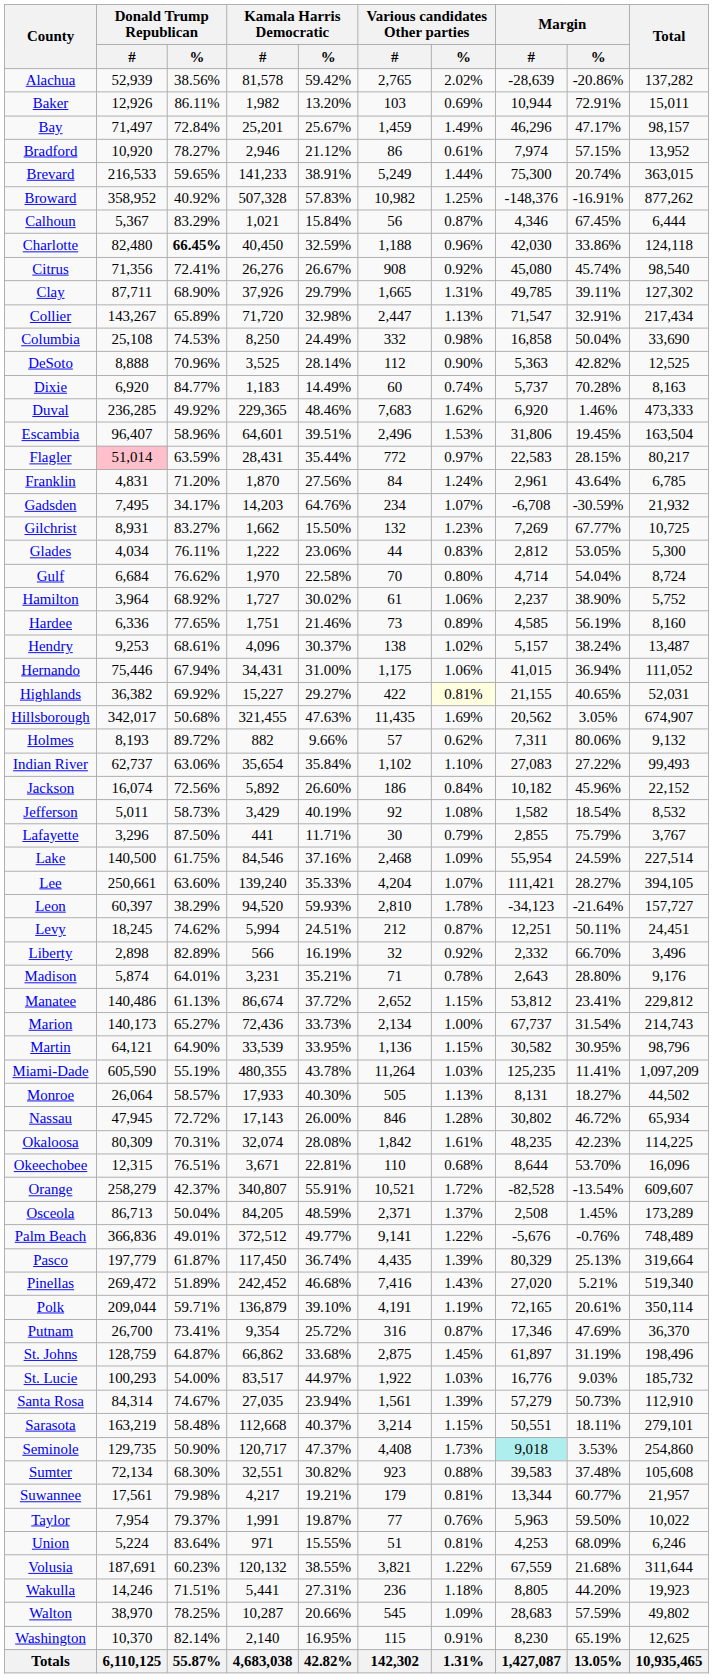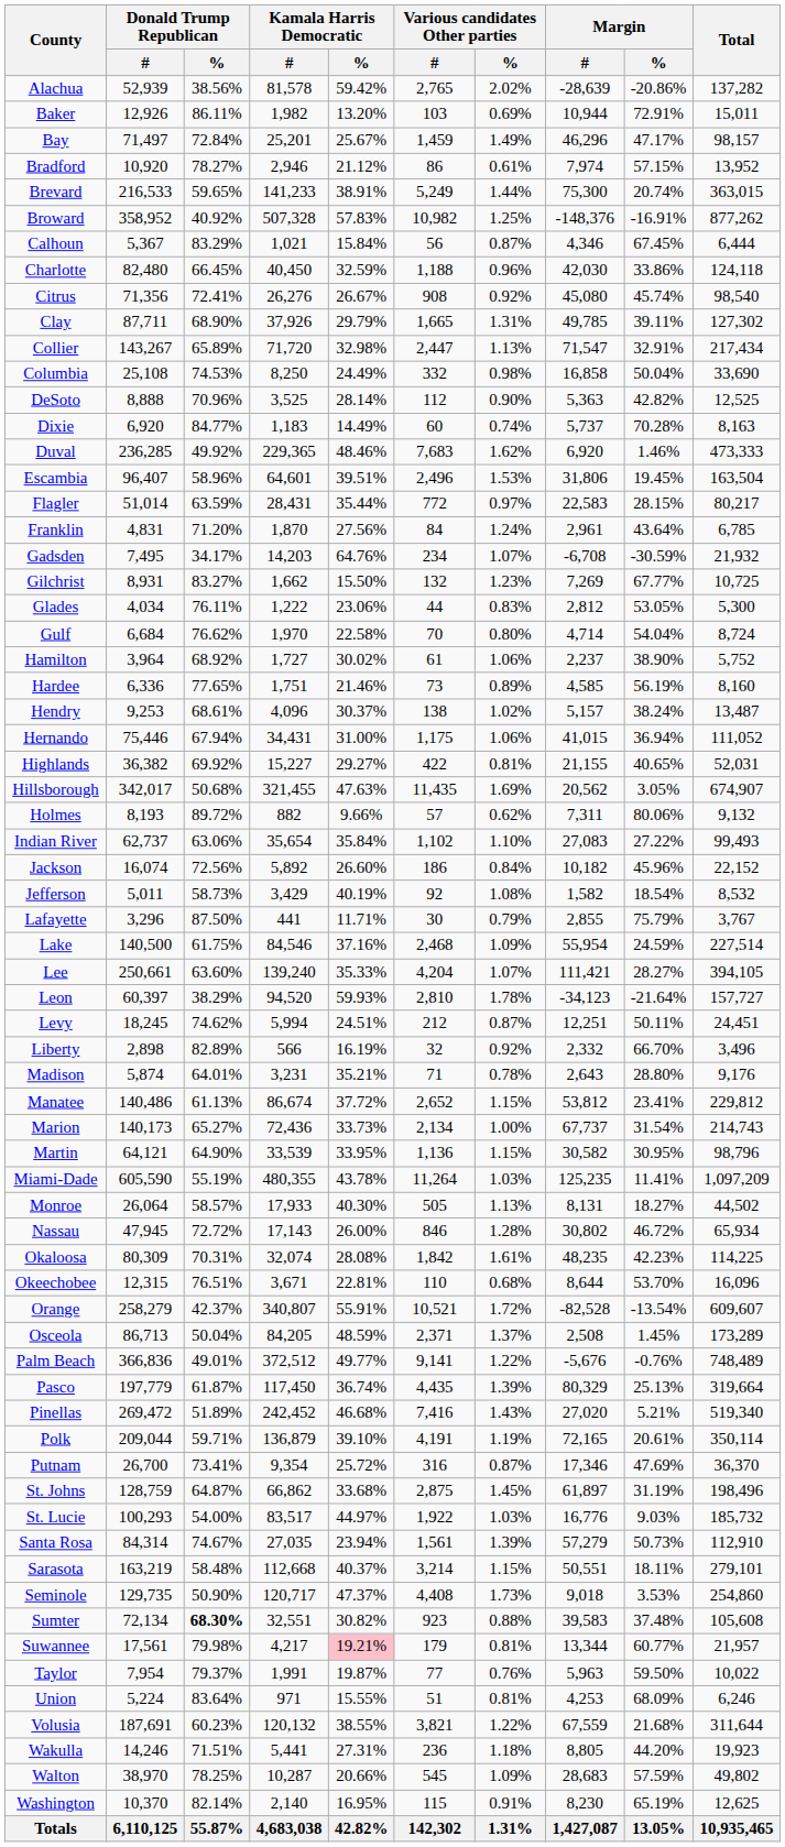Charlotte | Donald Trump Republican / %: bold -> normal
Flagler | Donald Trump Republican / #: pink background -> no background
Highlands | Various candidates Other parties / %: lightyellow background -> no background
Seminole | Margin / #: paleturquoise background -> no background
Sumter | Donald Trump Republican / %: normal -> bold
Suwannee | Kamala Harris Democratic / %: no background -> pink background
